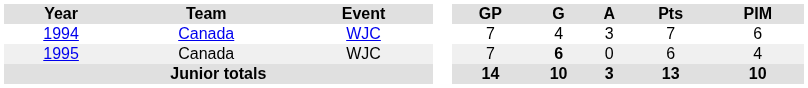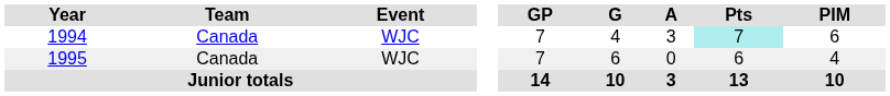1994 | Pts: no background -> paleturquoise background
1995 | G: bold -> normal
